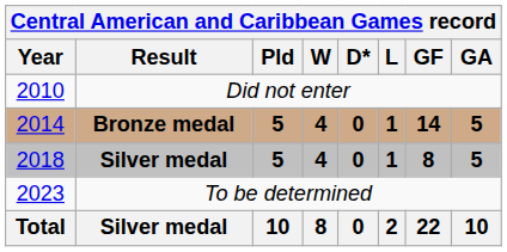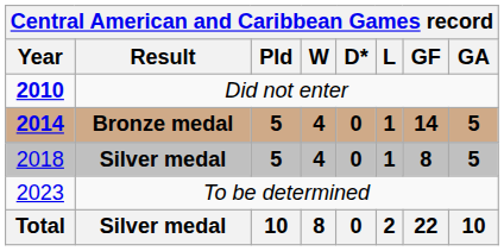Did not enter | Central American and Caribbean Games record / Year: normal -> bold
Bronze medal | Central American and Caribbean Games record / Year: normal -> bold
